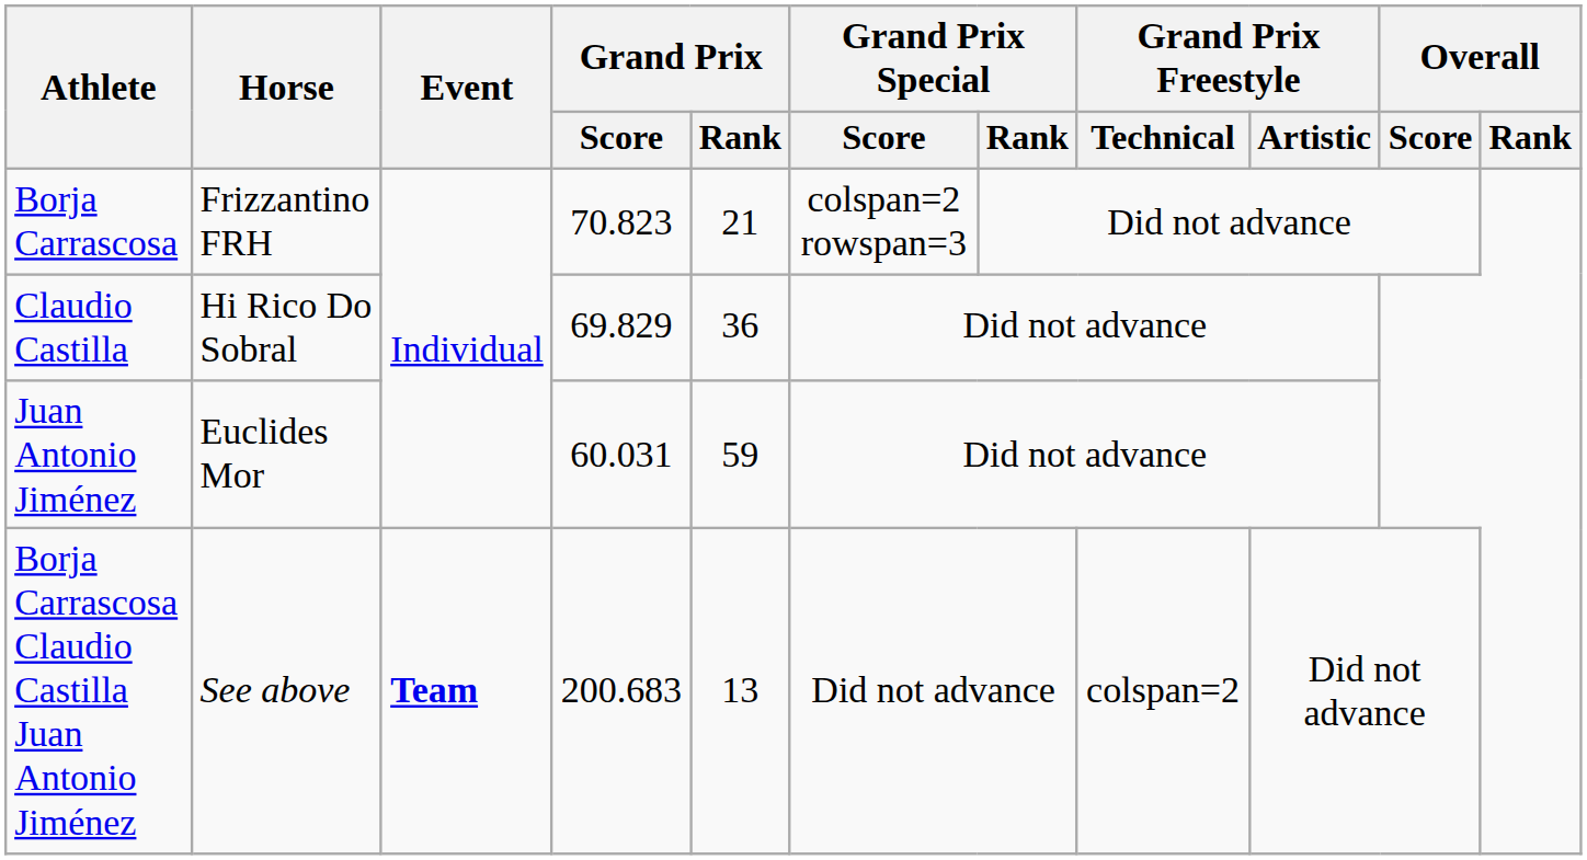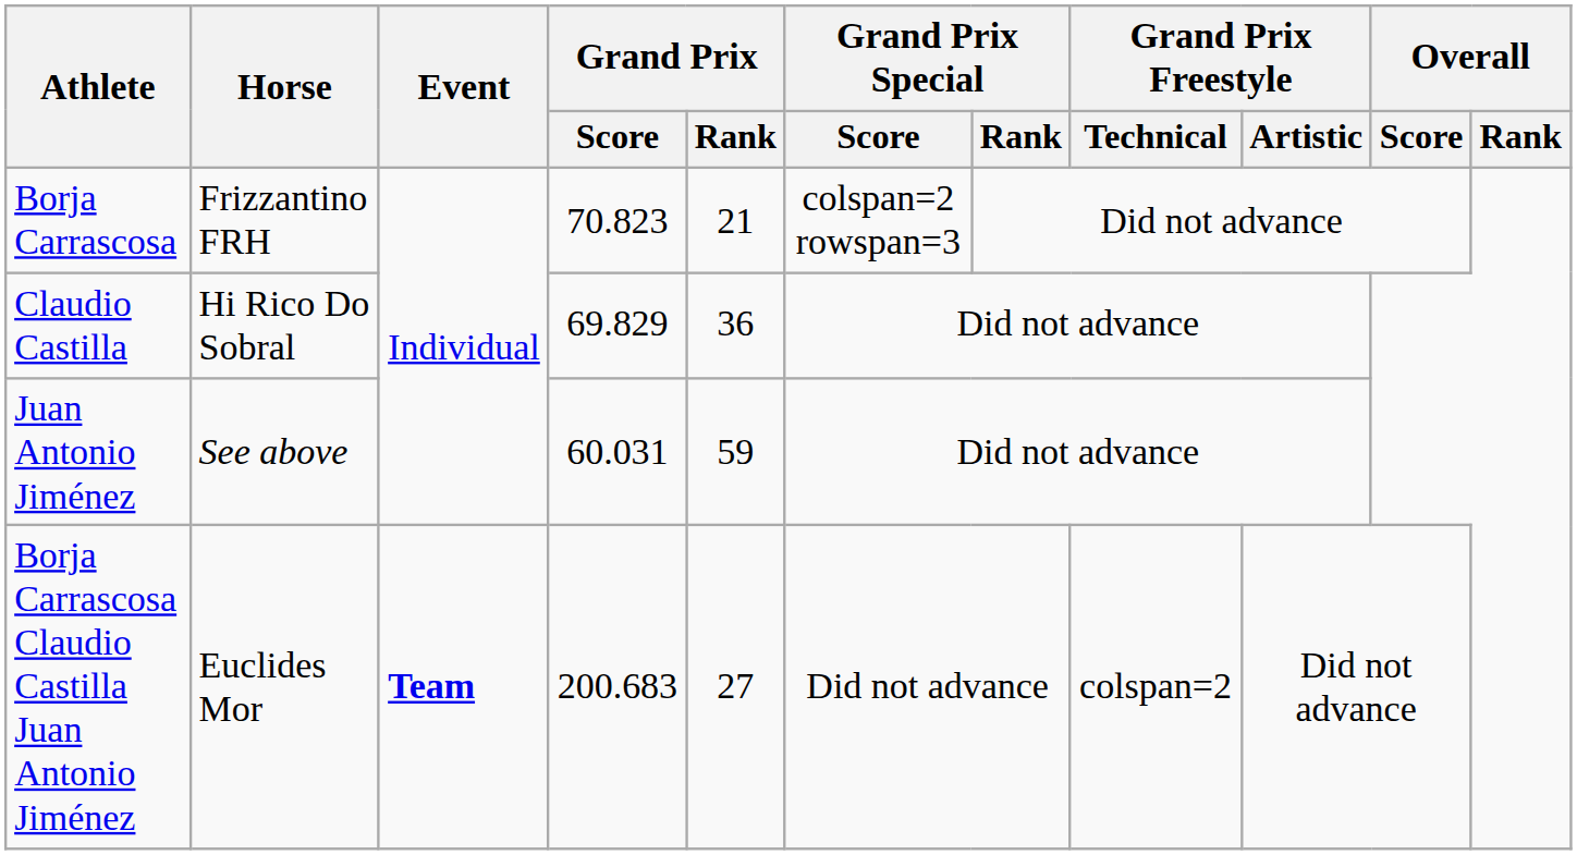Juan Antonio Jiménez | Horse: Euclides Mor -> See above
Borja Carrascosa Claudio Castilla Juan Antonio Jiménez | Horse: See above -> Euclides Mor
Borja Carrascosa Claudio Castilla Juan Antonio Jiménez | Grand Prix / Rank: 13 -> 27
